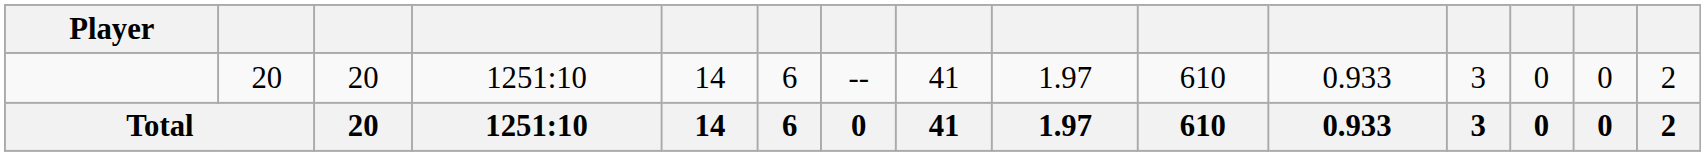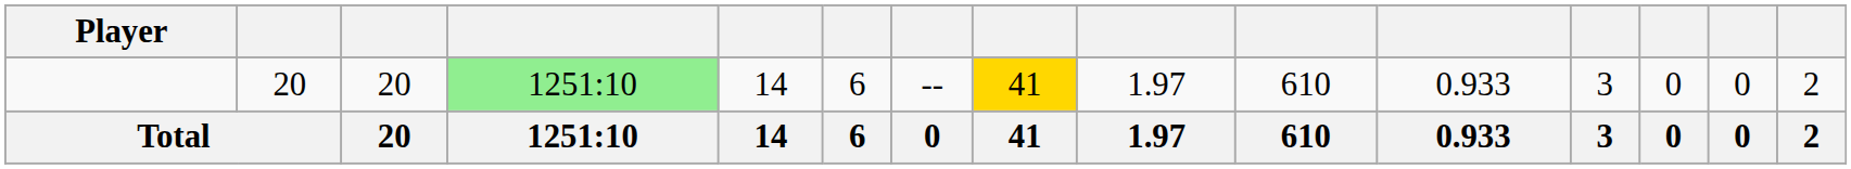row 2 | column 4: no background -> lightgreen background
row 2 | column 8: no background -> gold background
